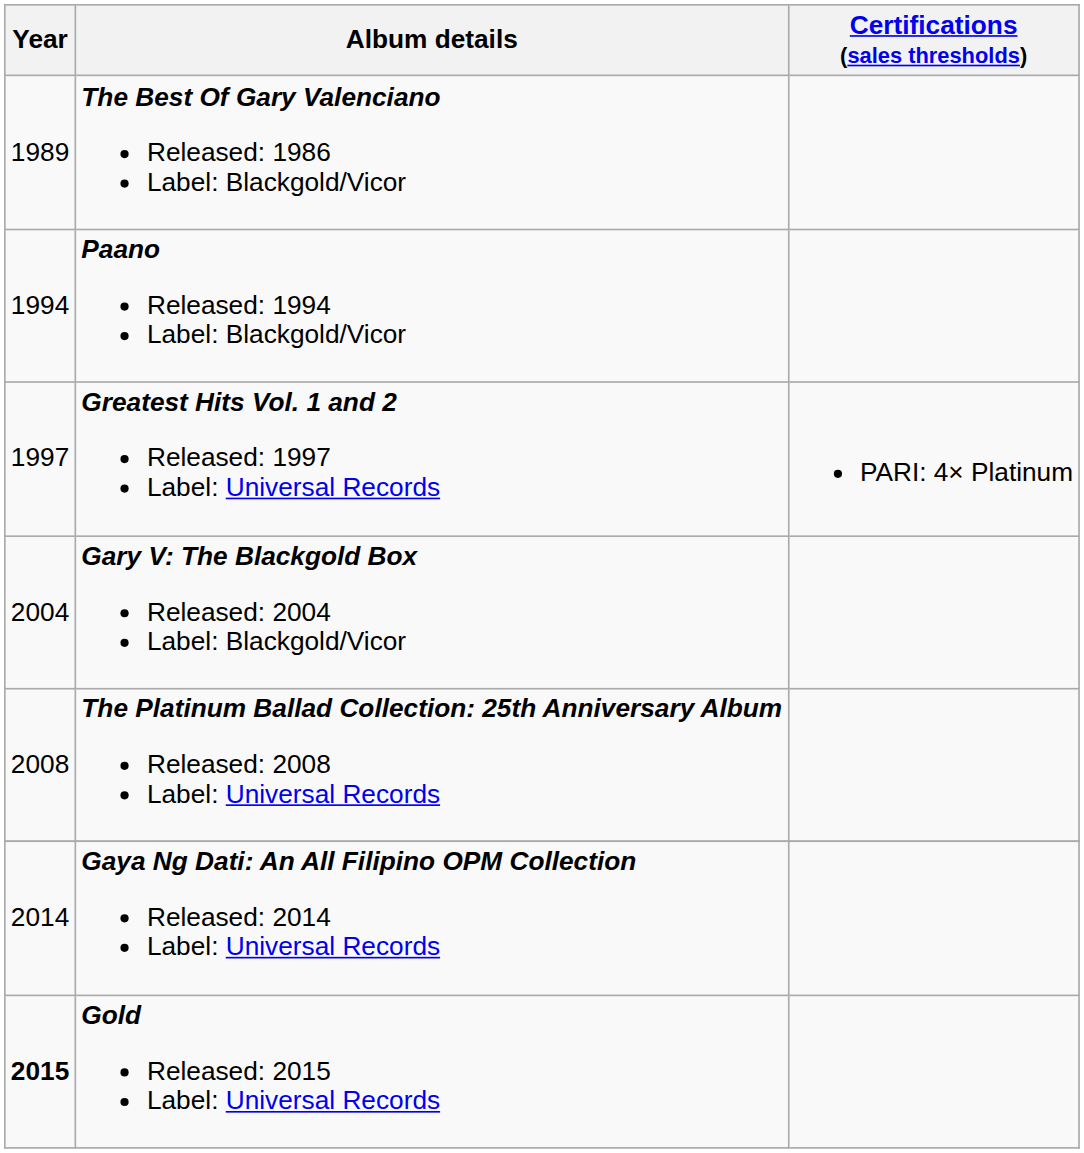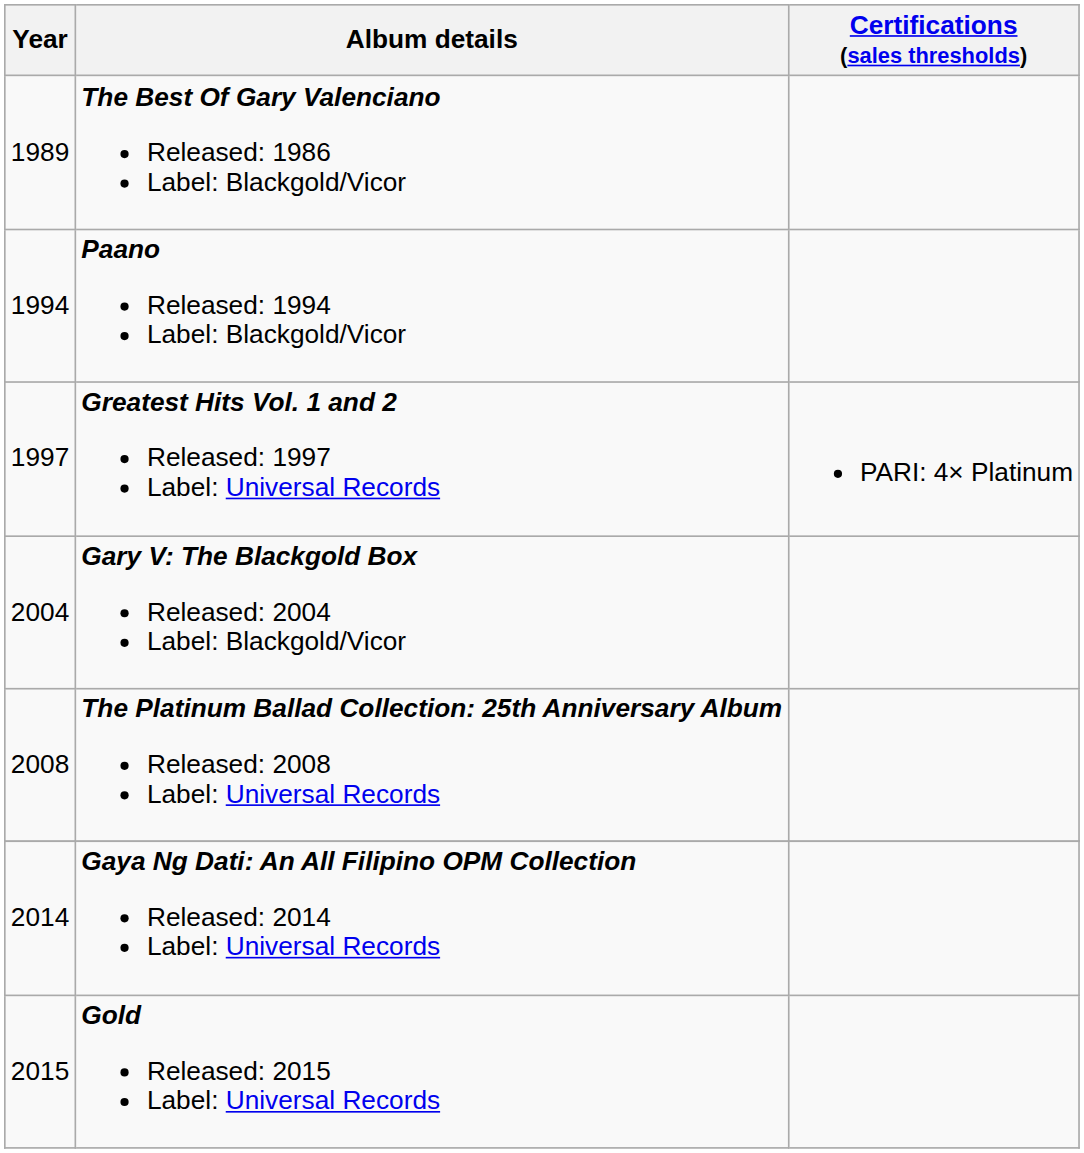Gold Released: 2015 Label: Universal Records | Year: bold -> normal
